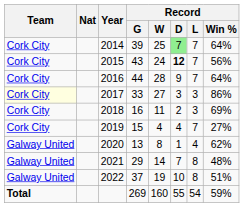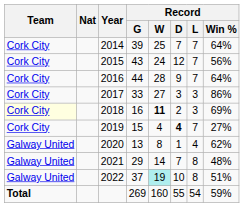2014 | Record / D: lightgreen background -> no background
2015 | Record / D: bold -> normal
2017 | Team: lightyellow background -> no background
2018 | Team: no background -> lightyellow background
2018 | Record / W: normal -> bold
2019 | Record / D: normal -> bold
2022 | Record / W: no background -> paleturquoise background
